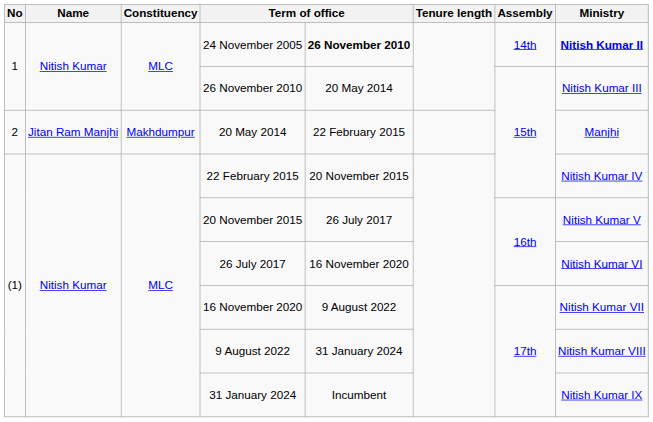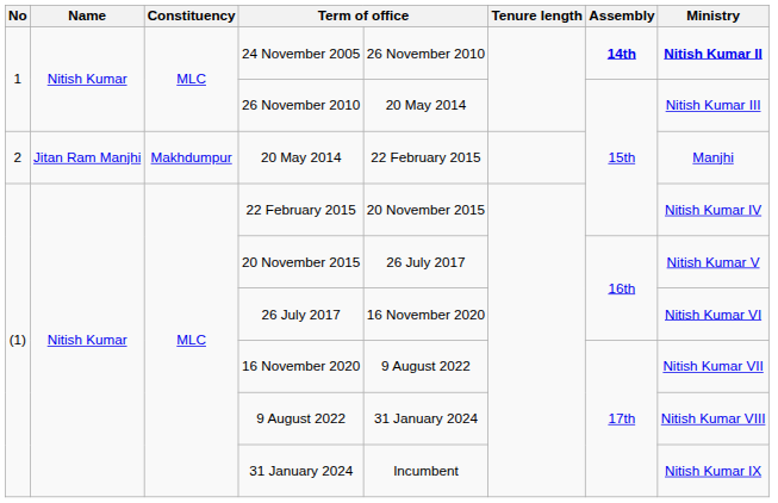24 November 2005 | column 5: bold -> normal
24 November 2005 | Assembly: normal -> bold
